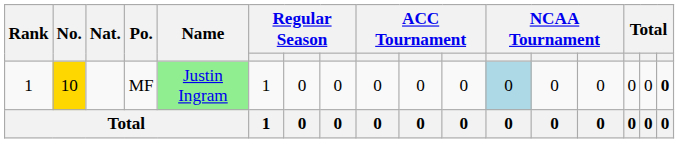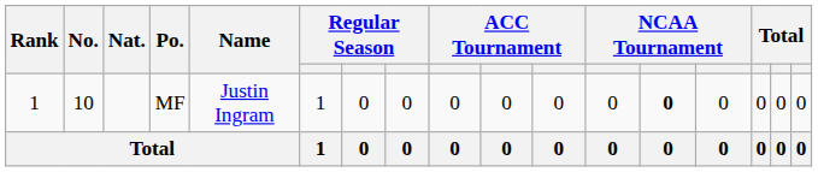MF | No.: gold background -> no background
MF | Name: lightgreen background -> no background
MF | column 12: lightblue background -> no background
MF | column 13: normal -> bold
MF | column 17: bold -> normal
